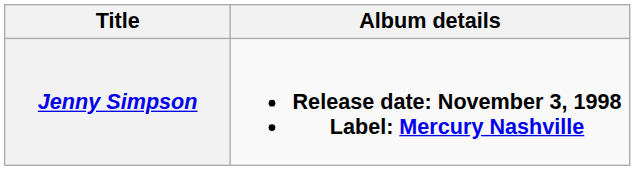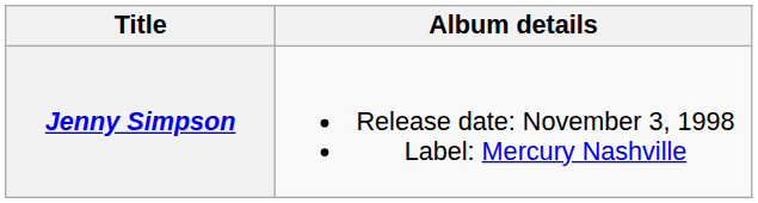Jenny Simpson | Album details: bold -> normal
